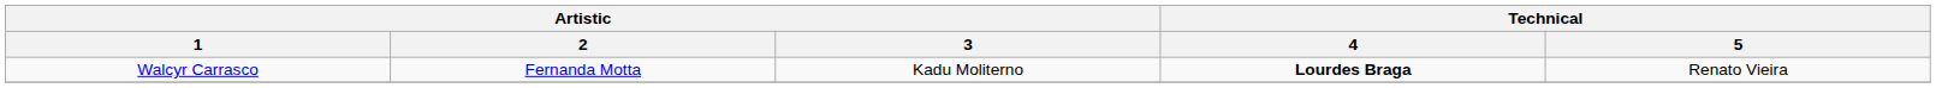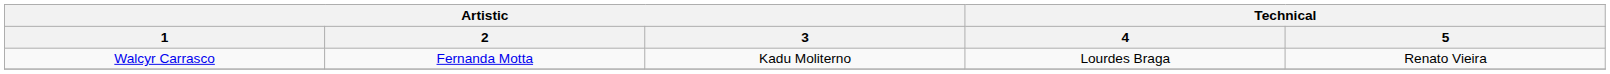Walcyr Carrasco | Technical / 4: bold -> normal
